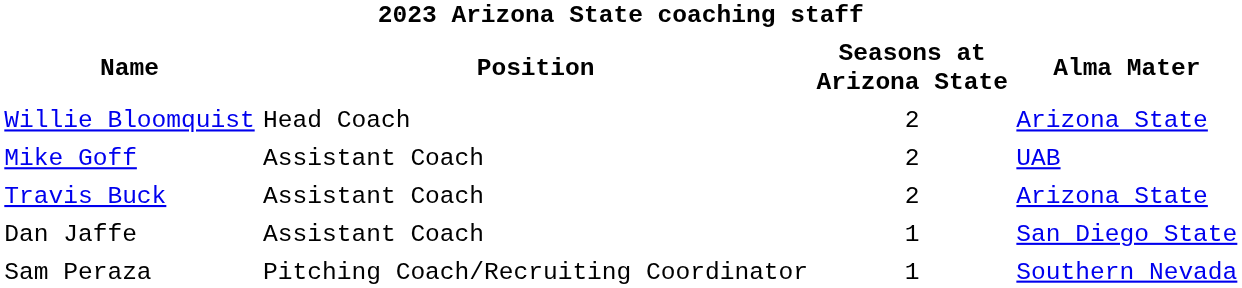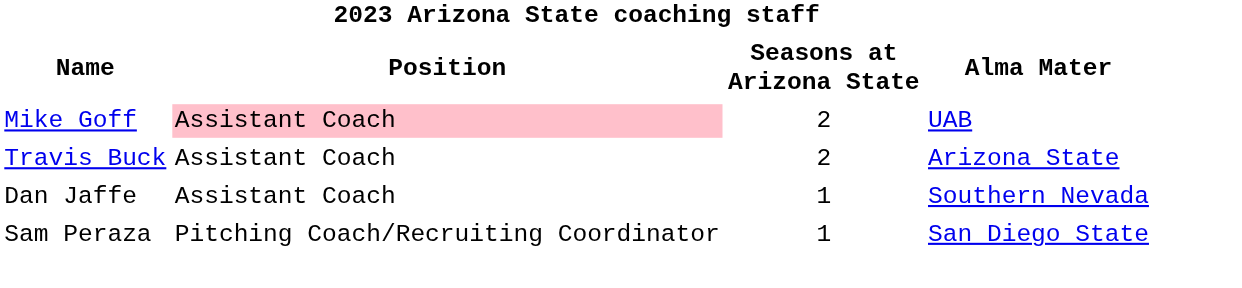- row: Willie Bloomquist | Head Coach | 2 | Arizona State
Mike Goff | Position: no background -> pink background
Dan Jaffe | Alma Mater: San Diego State -> Southern Nevada
Sam Peraza | Alma Mater: Southern Nevada -> San Diego State
